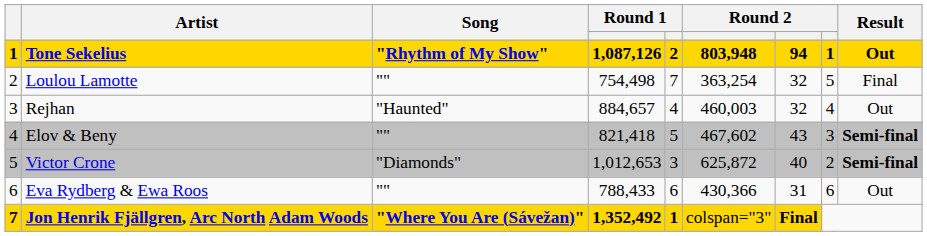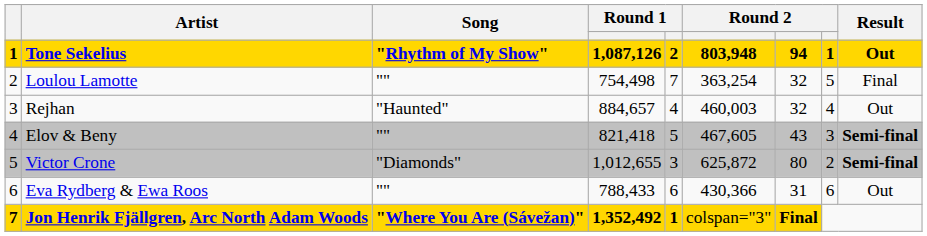Elov & Beny | column 6: 467,602 -> 467,605
Victor Crone | column 4: 1,012,653 -> 1,012,655
Victor Crone | column 7: 40 -> 80
